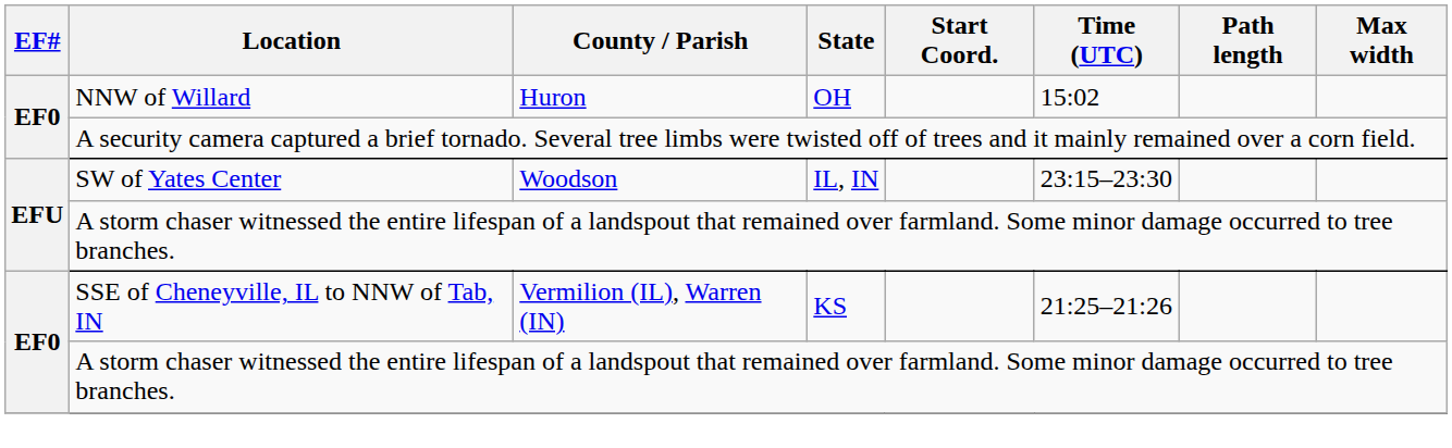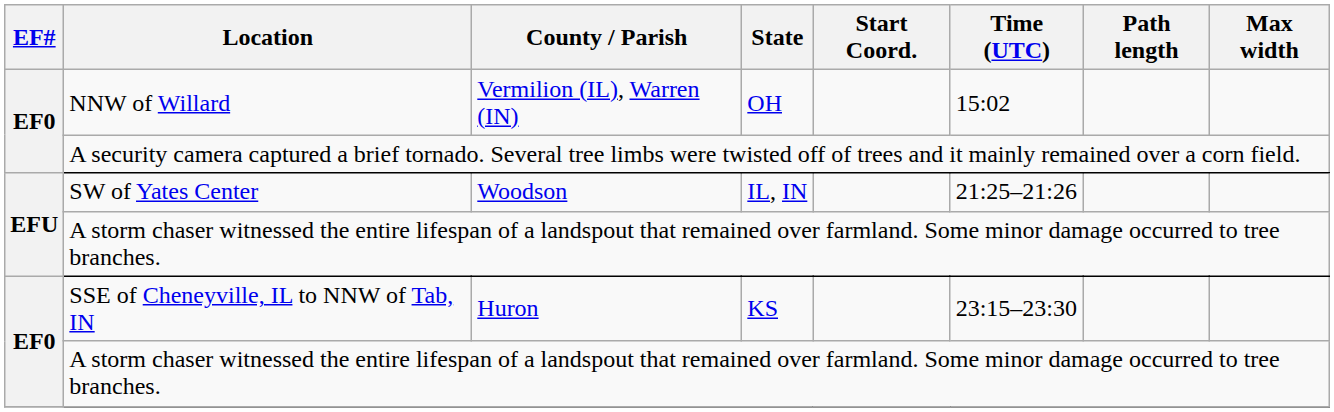NNW of Willard | County / Parish: Huron -> Vermilion (IL), Warren (IN)
SW of Yates Center | Time (UTC): 23:15–23:30 -> 21:25–21:26
SSE of Cheneyville, IL to NNW of Tab, IN | County / Parish: Vermilion (IL), Warren (IN) -> Huron
SSE of Cheneyville, IL to NNW of Tab, IN | Time (UTC): 21:25–21:26 -> 23:15–23:30
